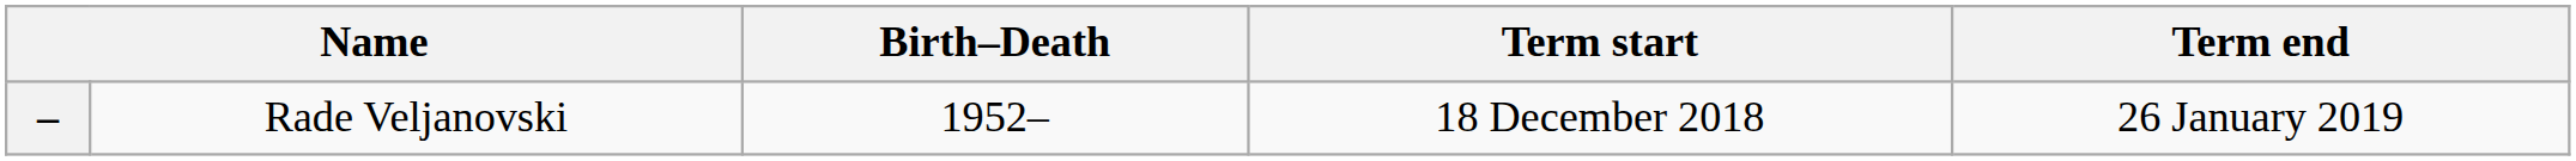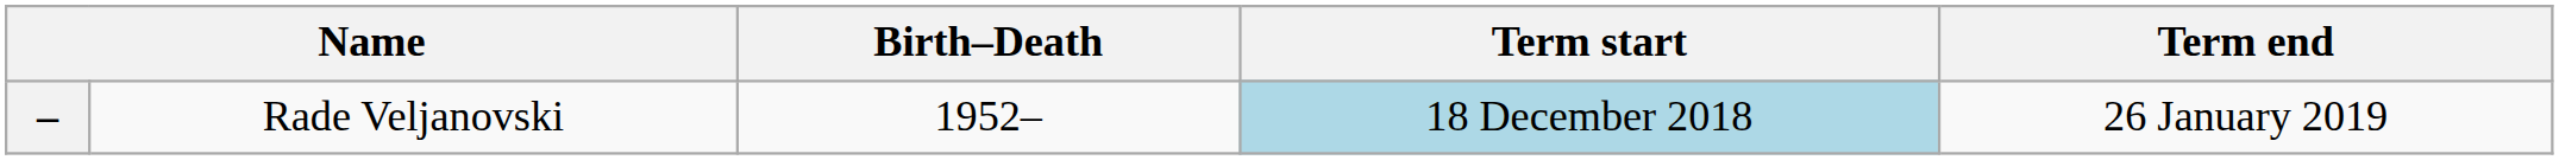– | Term start: no background -> lightblue background
